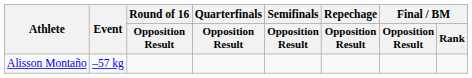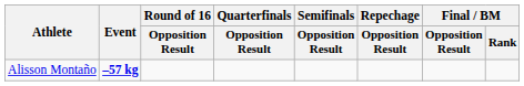Alisson Montaño | Event: normal -> bold
